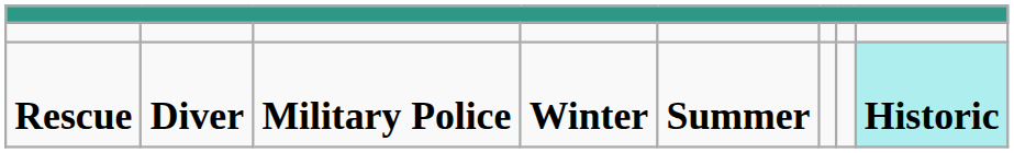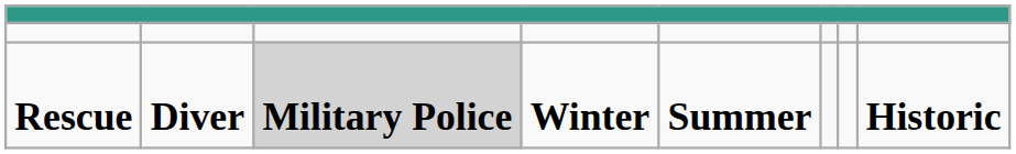Rescue | column 3: no background -> lightgrey background
Rescue | column 8: paleturquoise background -> no background
